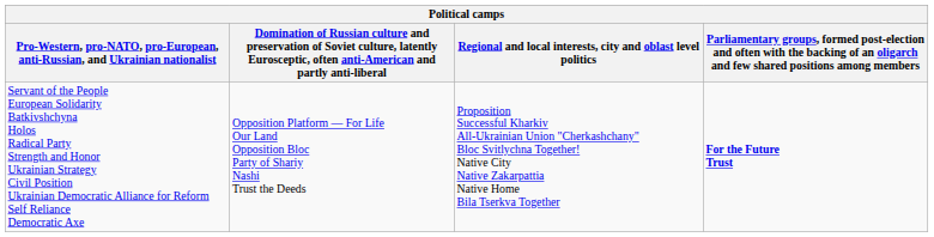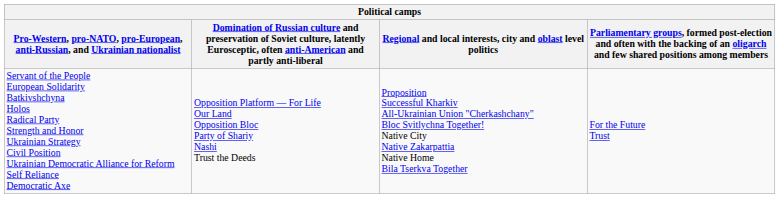row 3 | column 4: bold -> normal
